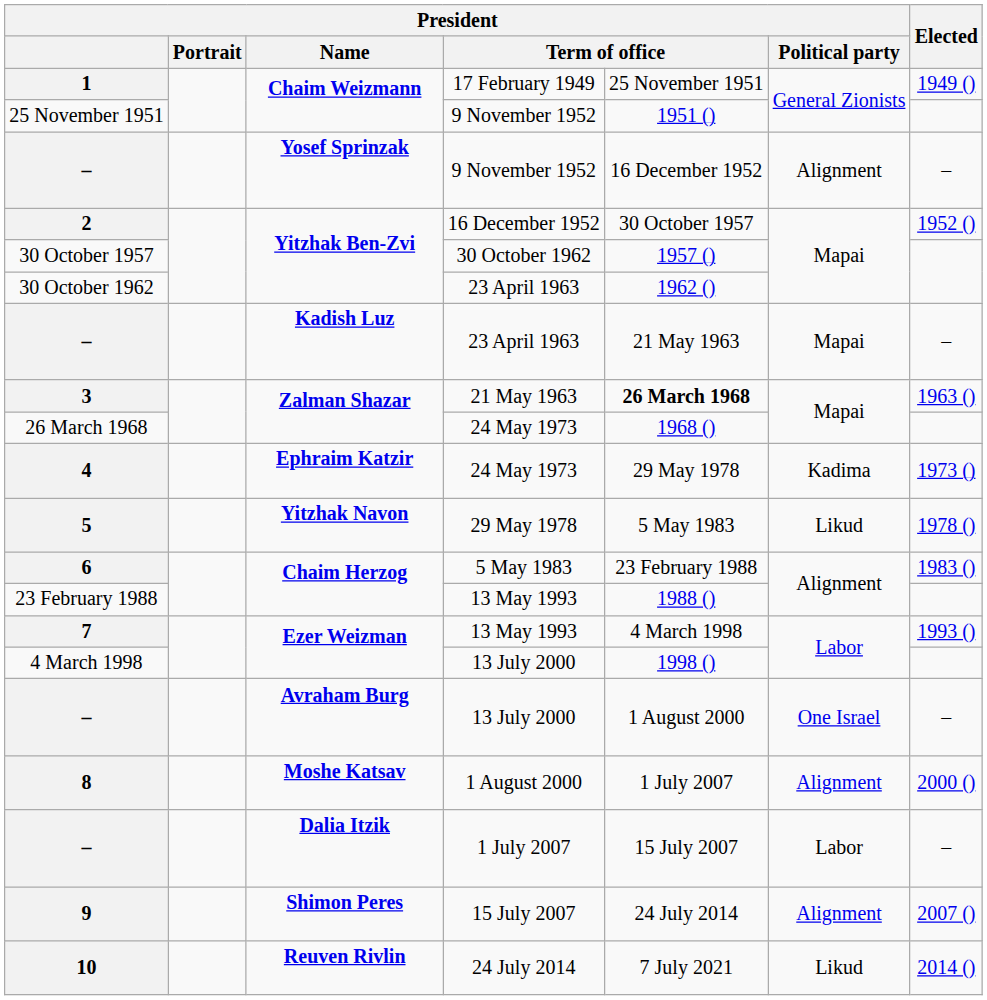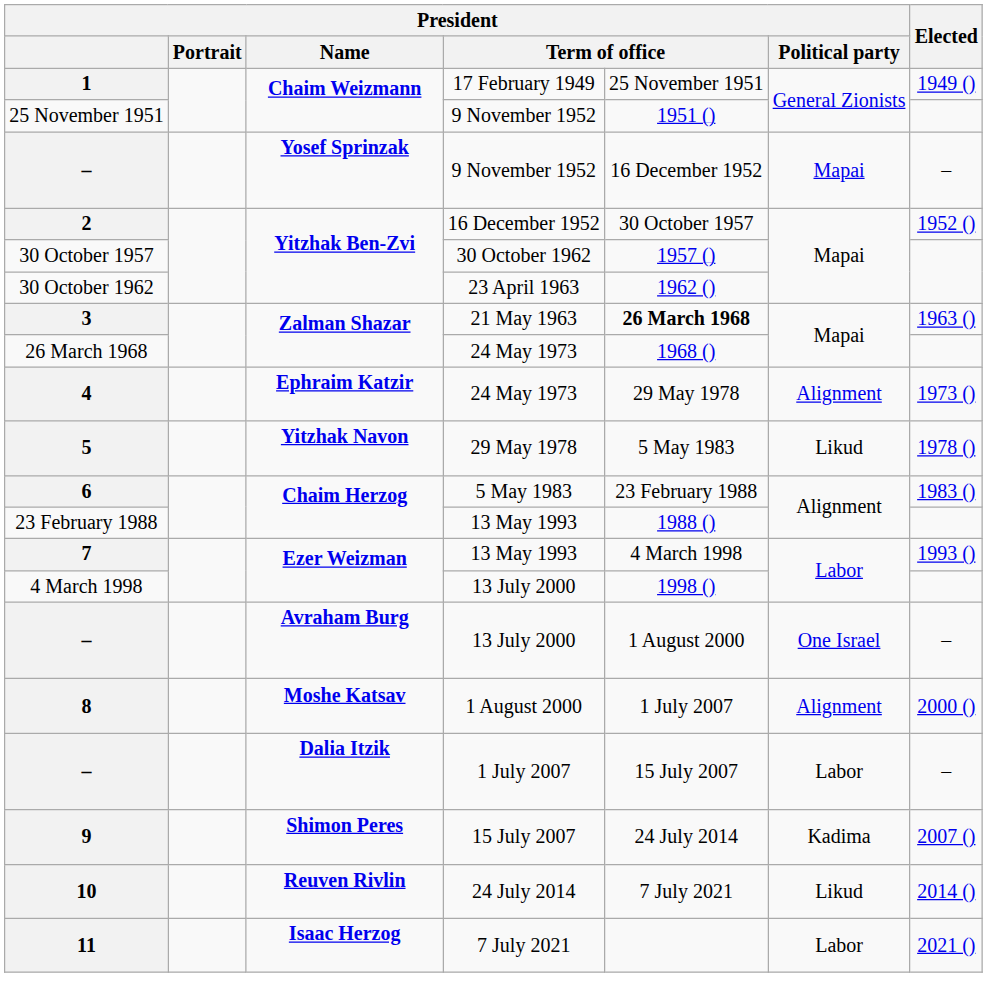– / 9 November 1952 | President / Political party: Alignment -> Mapai
- row: – | Kadish Luz | 23 April 1963 | 21 May 1963 | Mapai | –
4 | President / Political party: Kadima -> Alignment
9 | President / Political party: Alignment -> Kadima
+ row: 11 | Isaac Herzog | 7 July 2021 | Labor | 2021 ()
